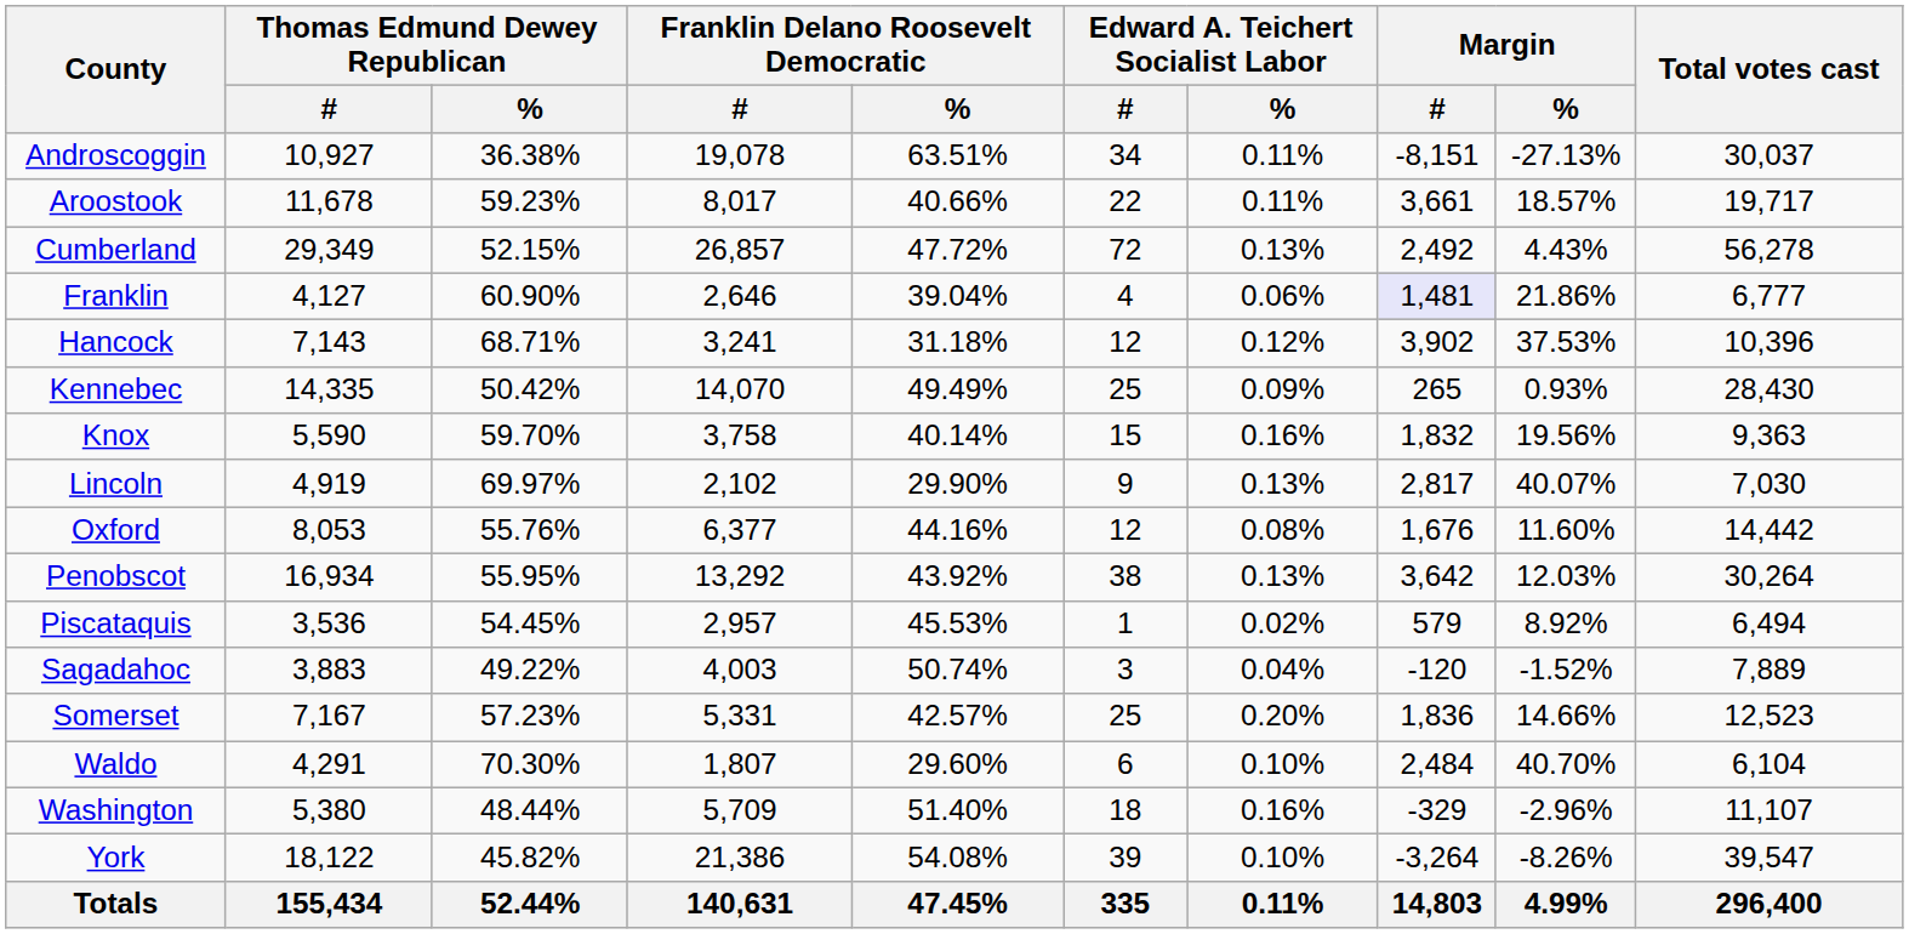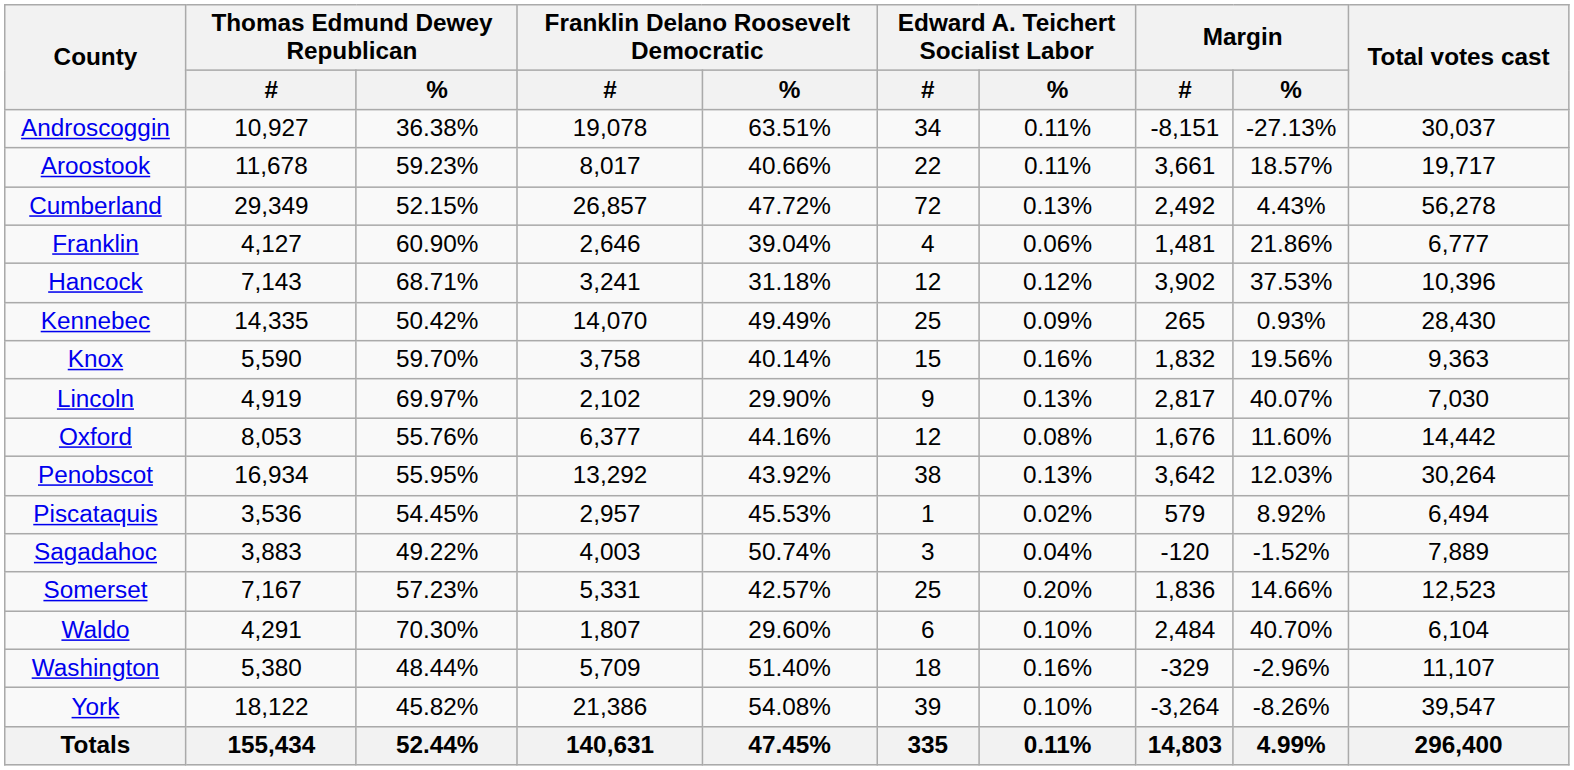Franklin | Margin / #: lavender background -> no background
